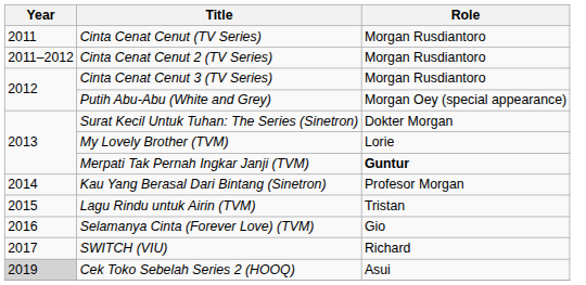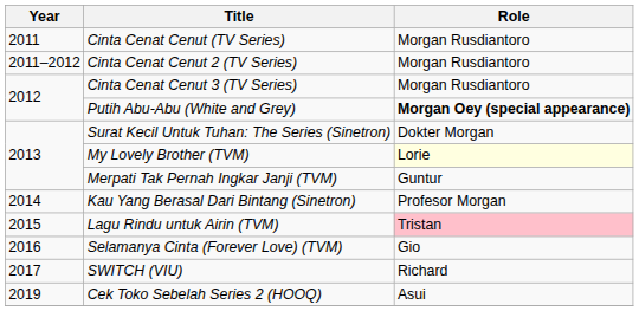Putih Abu-Abu (White and Grey) | Role: normal -> bold
My Lovely Brother (TVM) | Role: no background -> lightyellow background
Merpati Tak Pernah Ingkar Janji (TVM) | Role: bold -> normal
Lagu Rindu untuk Airin (TVM) | Role: no background -> pink background
Cek Toko Sebelah Series 2 (HOOQ) | Year: lightgrey background -> no background
